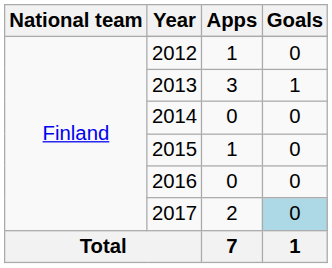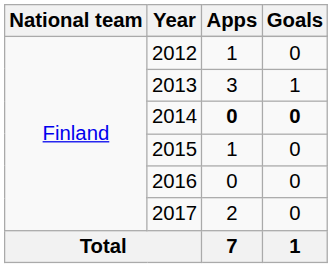2014 | Apps: normal -> bold
2014 | Goals: normal -> bold
2017 | Goals: lightblue background -> no background
